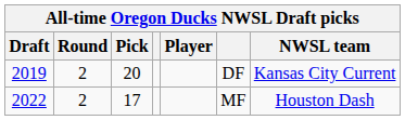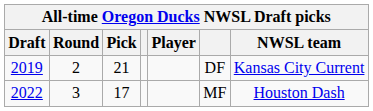2019 | Pick: 20 -> 21
2022 | Round: 2 -> 3
